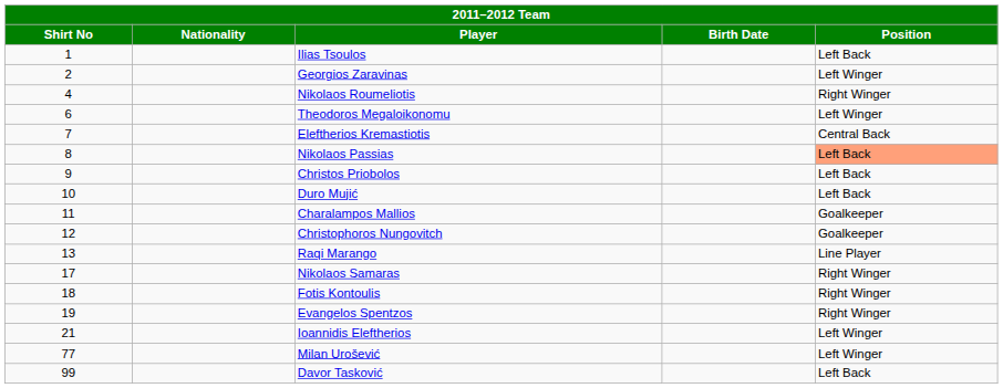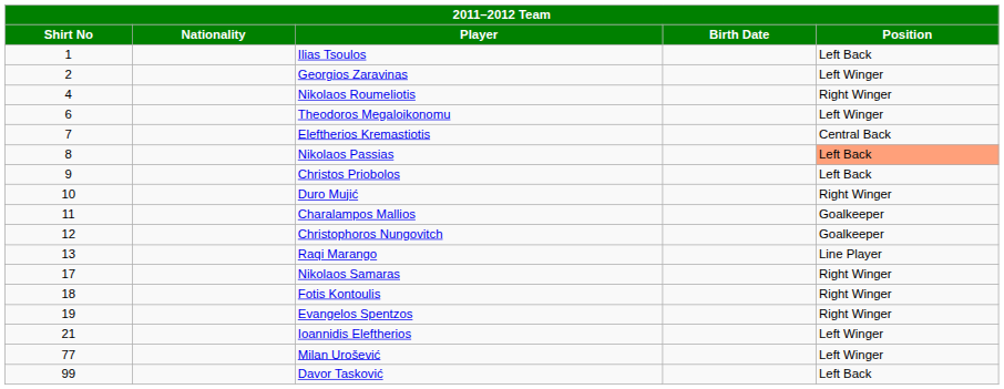Duro Mujić | Position: Left Back -> Right Winger
